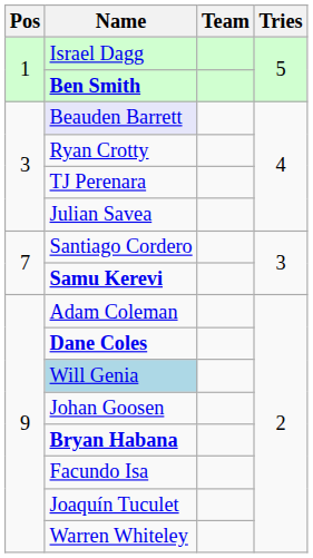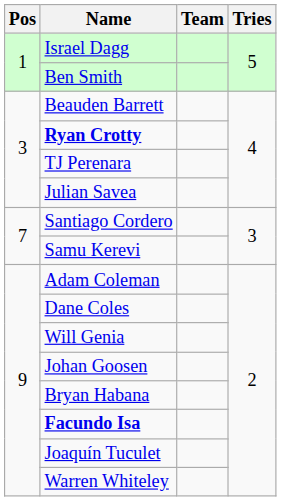Ben Smith | Name: bold -> normal
Beauden Barrett | Name: lavender background -> no background
Ryan Crotty | Name: normal -> bold
Samu Kerevi | Name: bold -> normal
Dane Coles | Name: bold -> normal
Will Genia | Name: lightblue background -> no background
Bryan Habana | Name: bold -> normal
Facundo Isa | Name: normal -> bold
